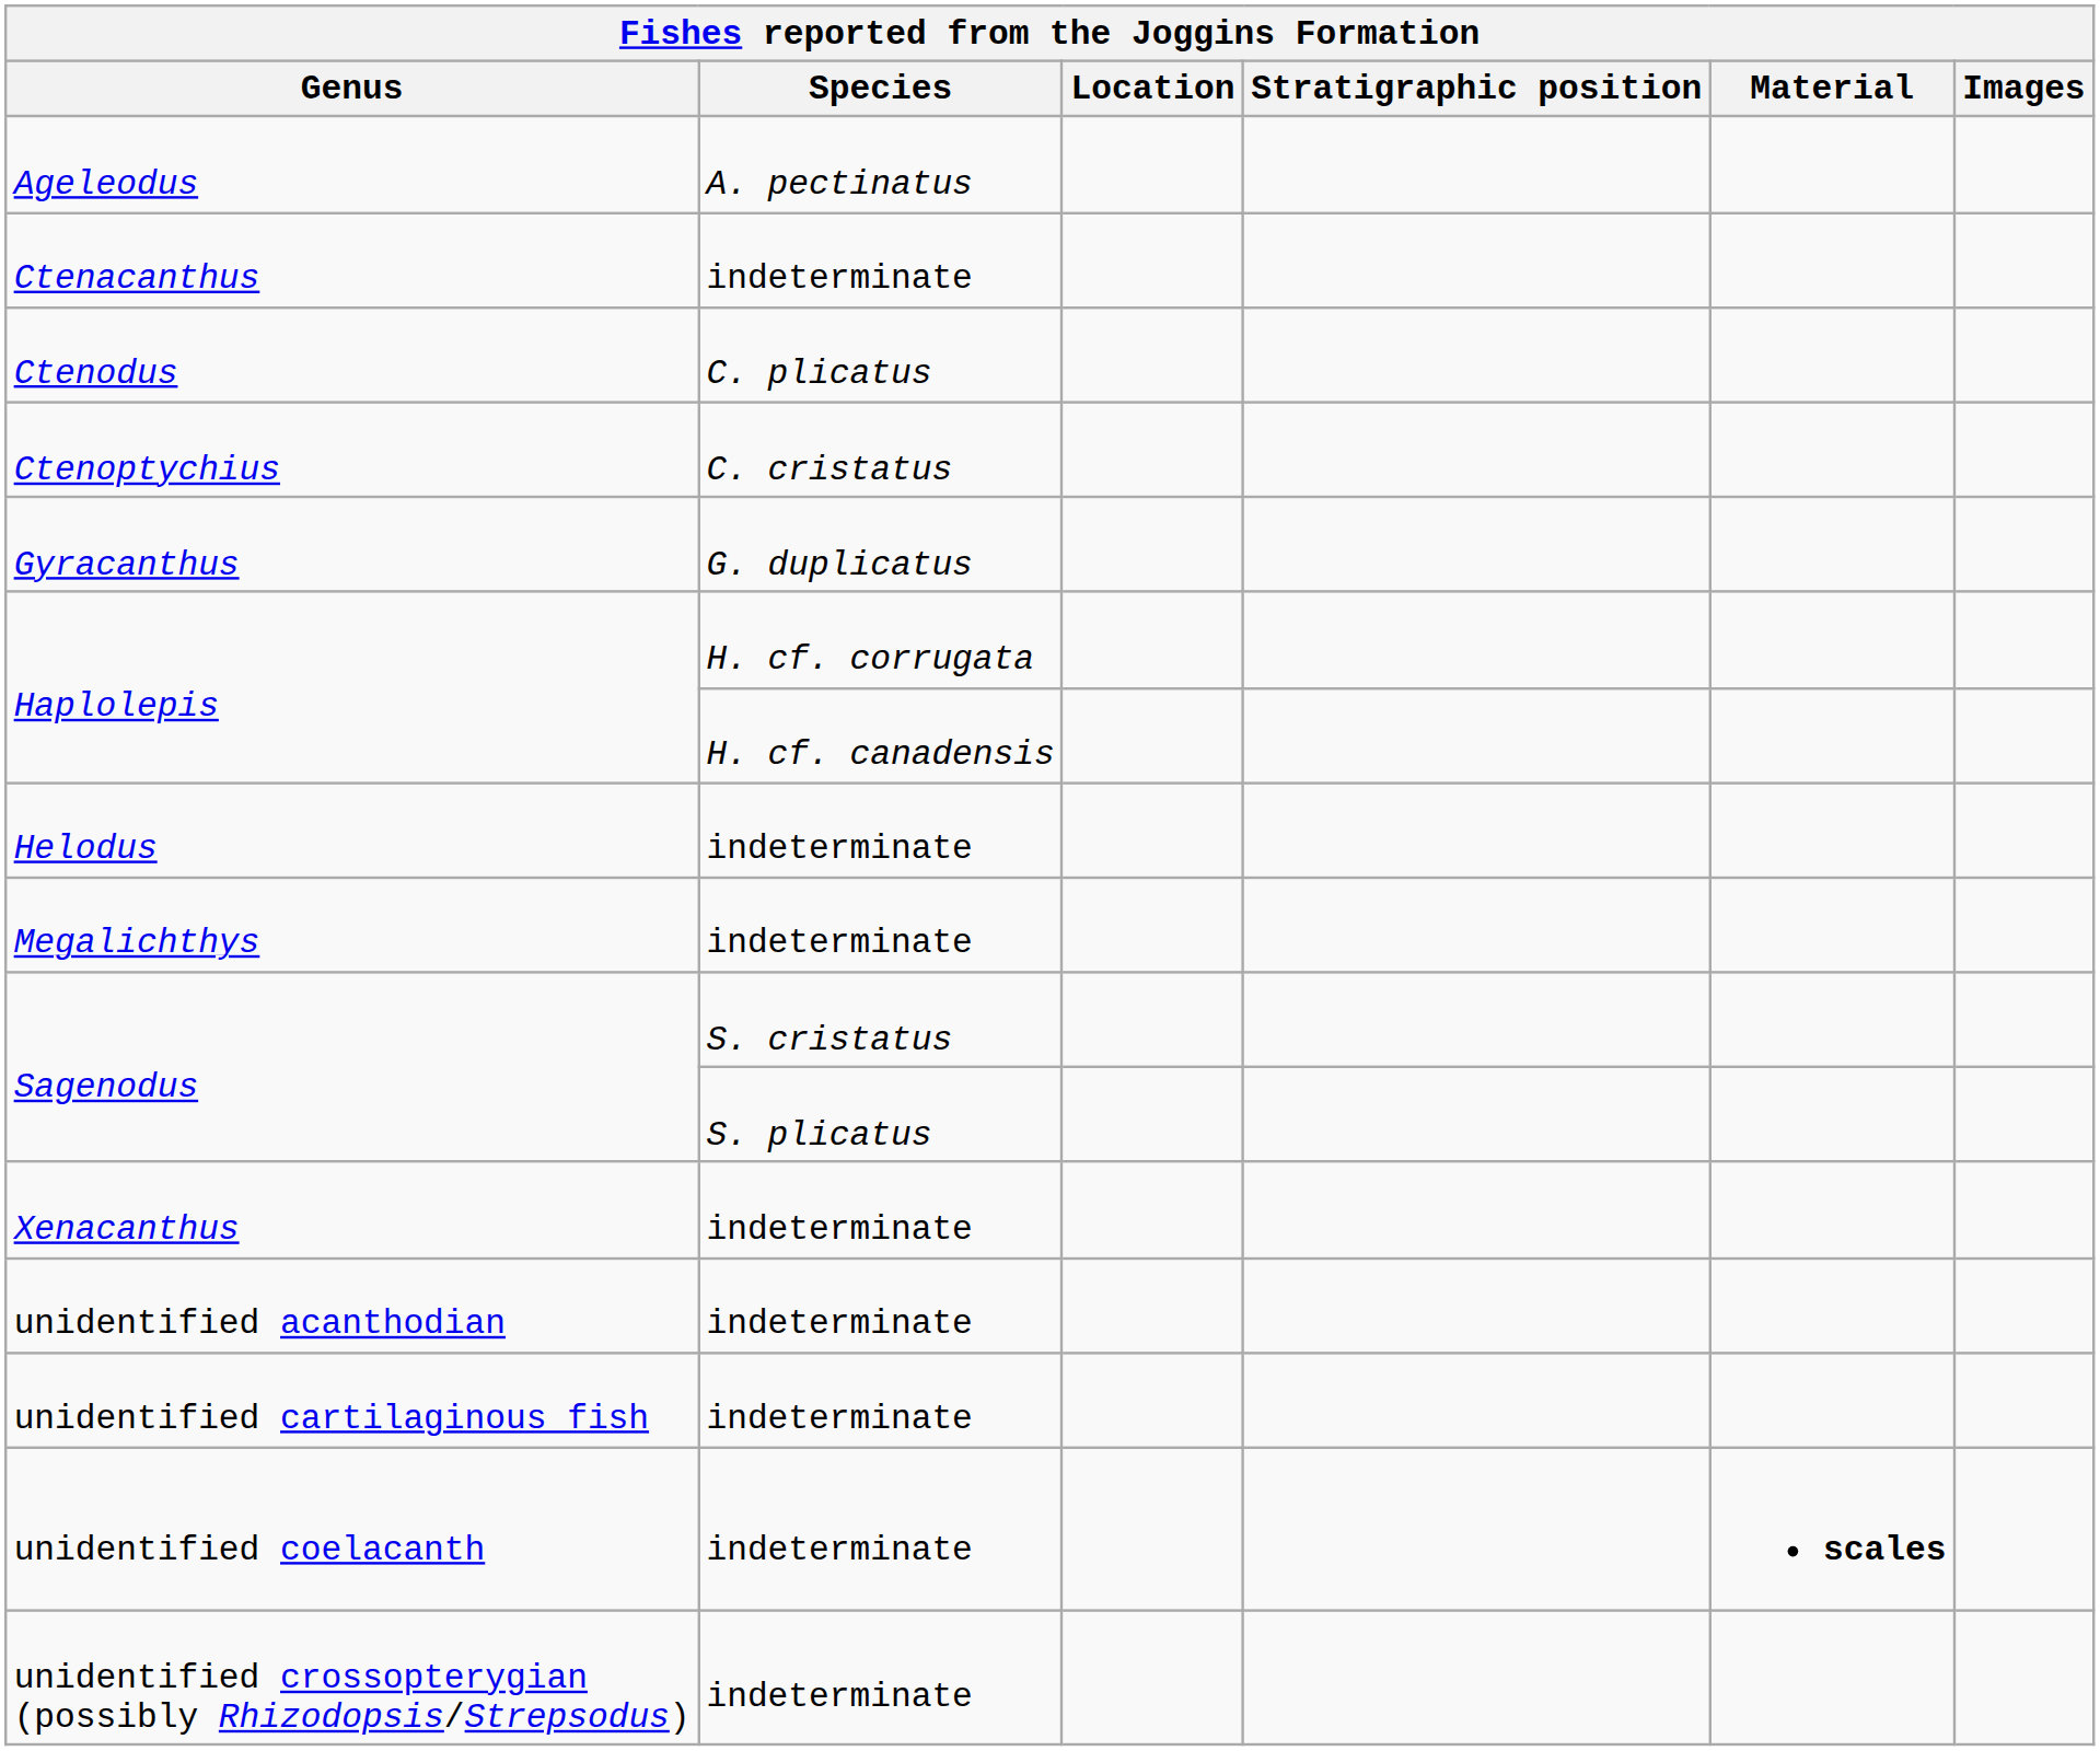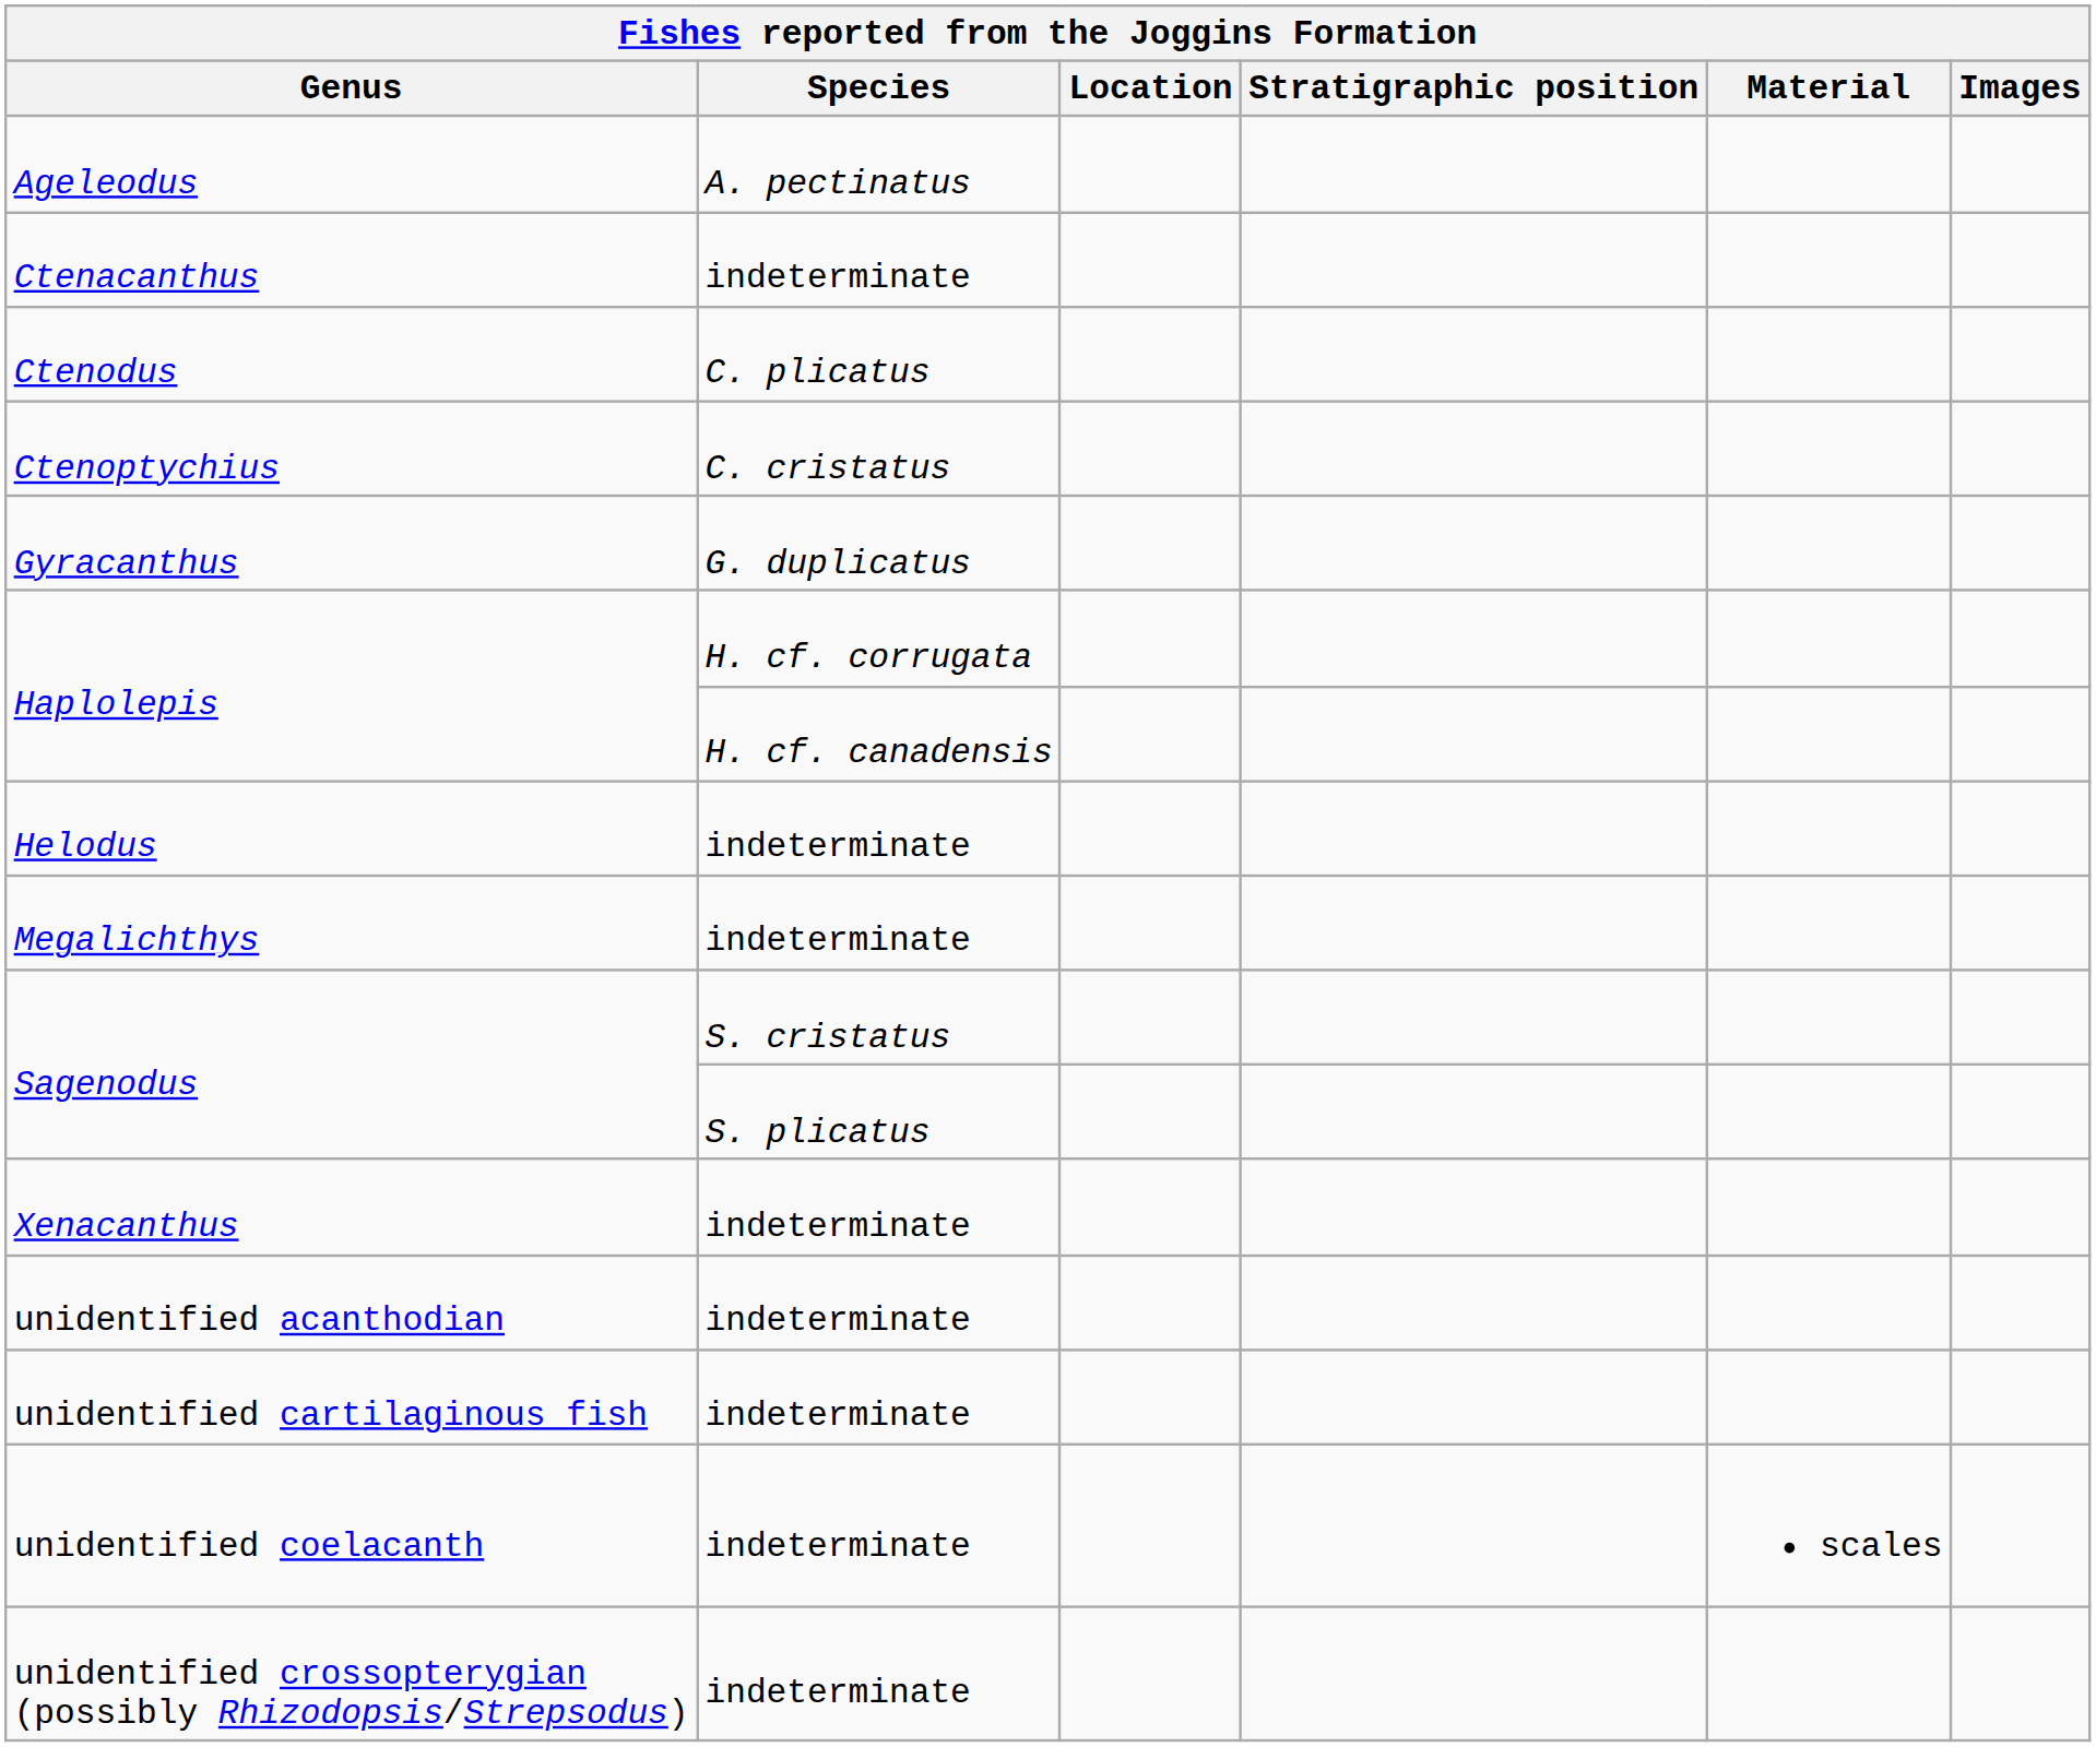unidentified coelacanth | Material: bold -> normal
